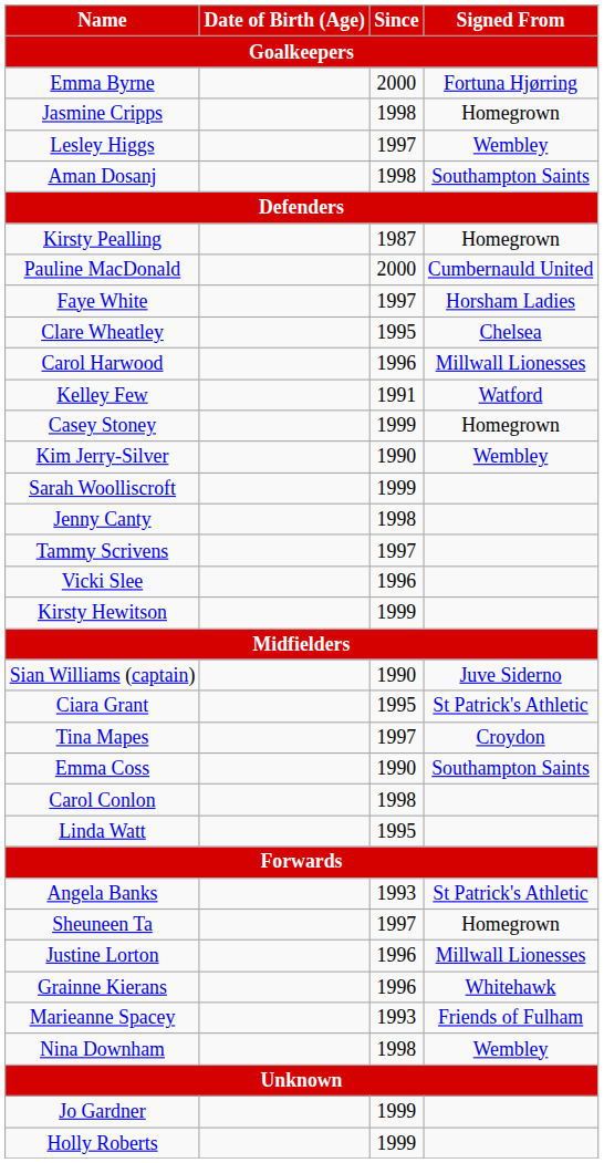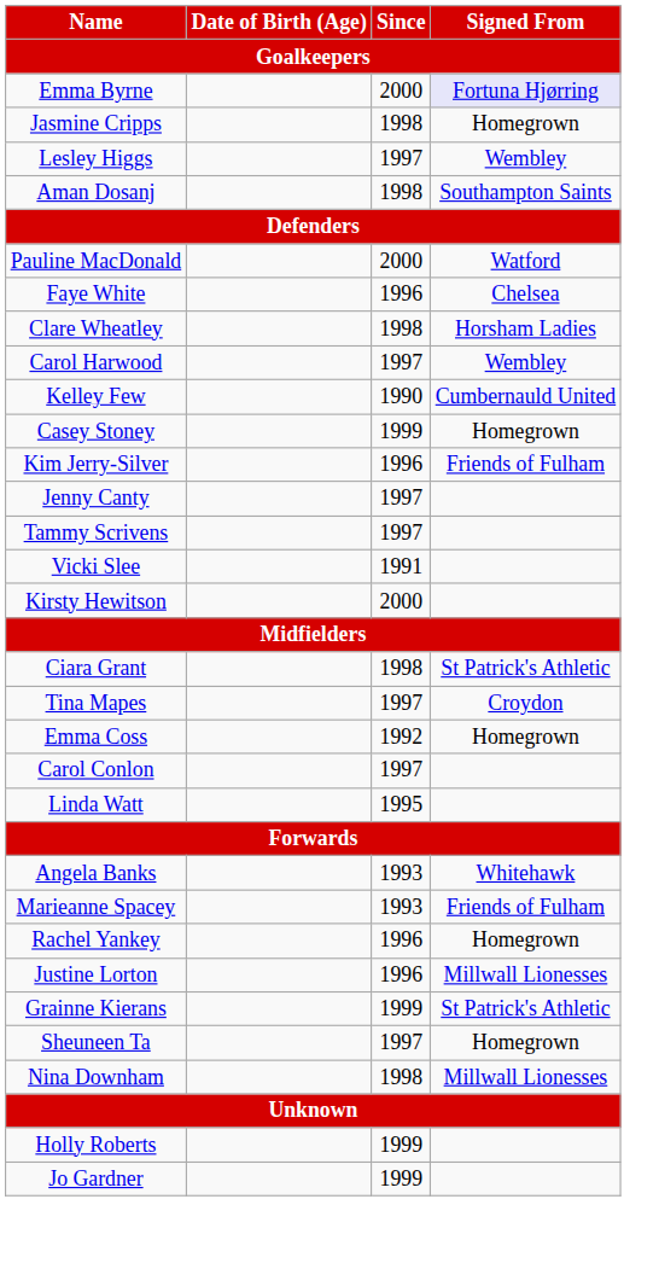Emma Byrne | Signed From: no background -> lavender background
- row: Kirsty Pealling | 1987 | Homegrown
Pauline MacDonald | Signed From: Cumbernauld United -> Watford
Faye White | Since: 1997 -> 1996
Faye White | Signed From: Horsham Ladies -> Chelsea
Clare Wheatley | Since: 1995 -> 1998
Clare Wheatley | Signed From: Chelsea -> Horsham Ladies
Carol Harwood | Since: 1996 -> 1997
Carol Harwood | Signed From: Millwall Lionesses -> Wembley
Kelley Few | Since: 1991 -> 1990
Kelley Few | Signed From: Watford -> Cumbernauld United
Kim Jerry-Silver | Since: 1990 -> 1996
Kim Jerry-Silver | Signed From: Wembley -> Friends of Fulham
- row: Sarah Woolliscroft | 1999
Jenny Canty | Since: 1998 -> 1997
Vicki Slee | Since: 1996 -> 1991
Kirsty Hewitson | Since: 1999 -> 2000
- row: Sian Williams (captain) | 1990 | Juve Siderno
Ciara Grant | Since: 1995 -> 1998
Emma Coss | Since: 1990 -> 1992
Emma Coss | Signed From: Southampton Saints -> Homegrown
Carol Conlon | Since: 1998 -> 1997
Angela Banks | Signed From: St Patrick's Athletic -> Whitehawk
rows swapped: Marieanne Spacey <-> Sheuneen Ta
+ row: Rachel Yankey | 1996 | Homegrown
Grainne Kierans | Since: 1996 -> 1999
Grainne Kierans | Signed From: Whitehawk -> St Patrick's Athletic
Nina Downham | Signed From: Wembley -> Millwall Lionesses
rows swapped: Jo Gardner <-> Holly Roberts
